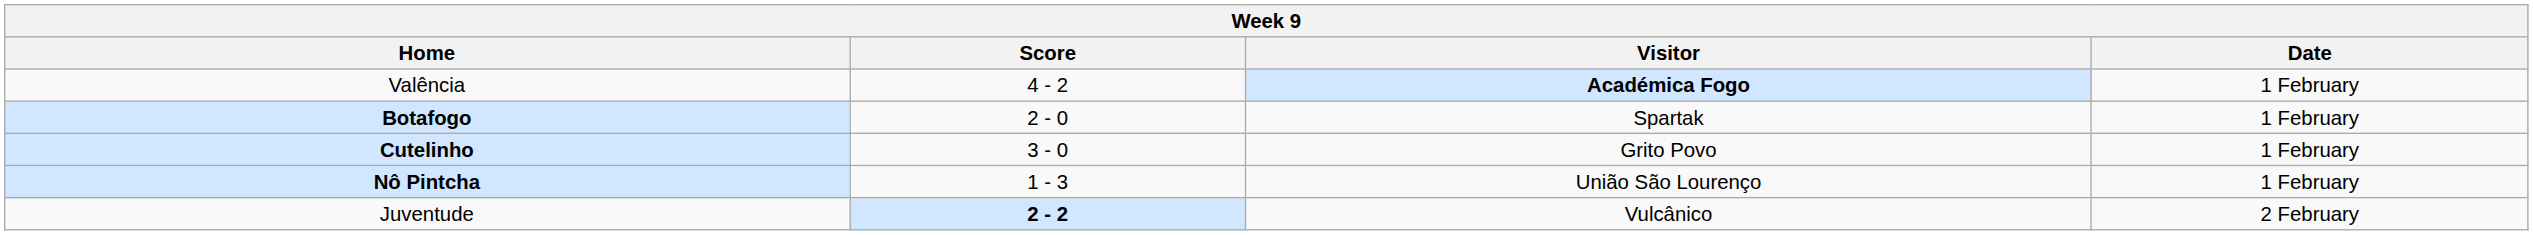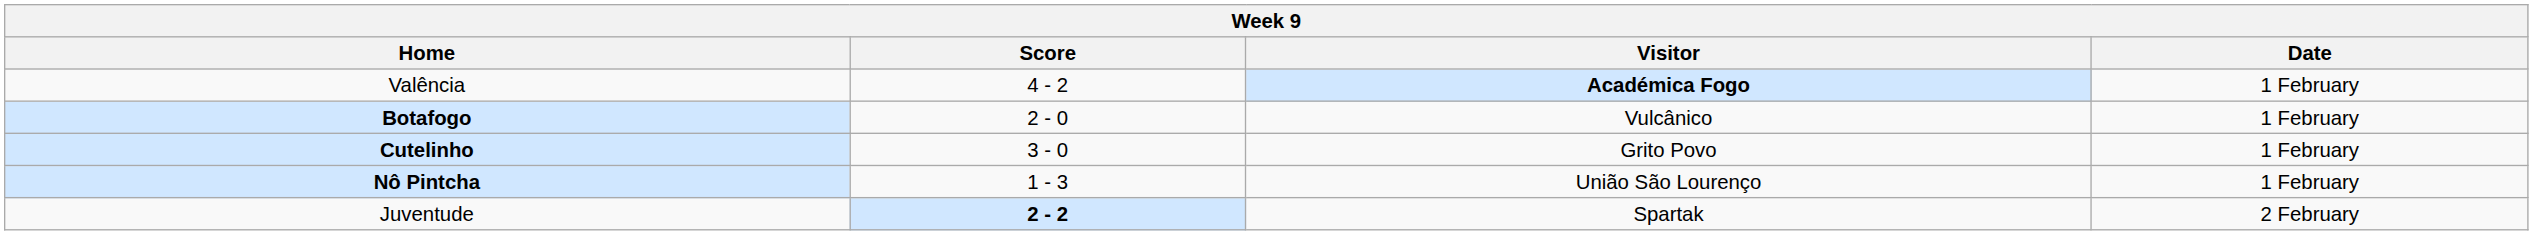Botafogo | Visitor: Spartak -> Vulcânico
Juventude | Visitor: Vulcânico -> Spartak
